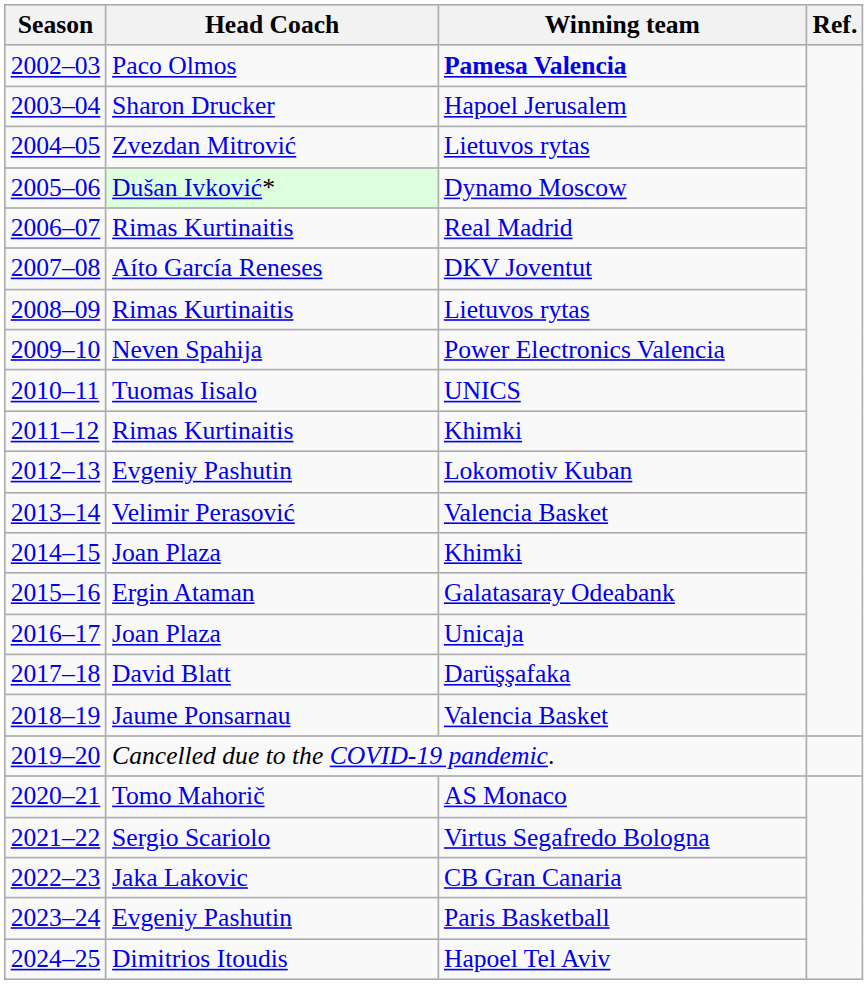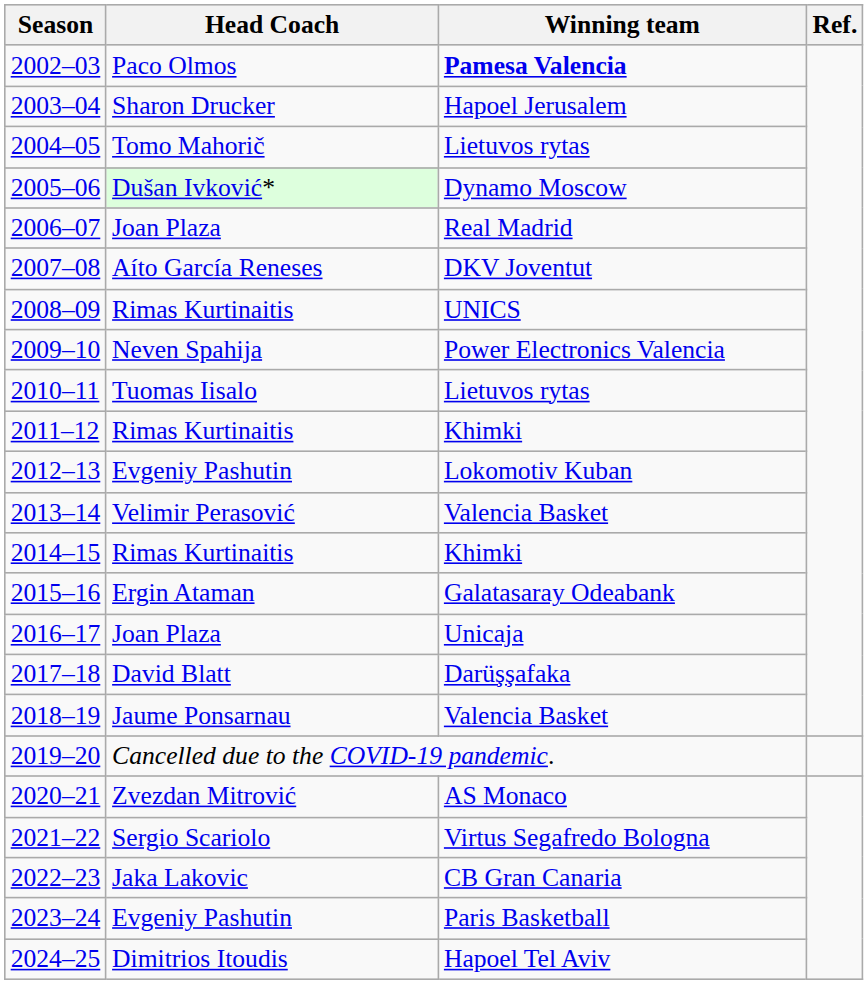2004–05 | Head Coach: Zvezdan Mitrović -> Tomo Mahorič
2006–07 | Head Coach: Rimas Kurtinaitis -> Joan Plaza
2008–09 | Winning team: Lietuvos rytas -> UNICS
2010–11 | Winning team: UNICS -> Lietuvos rytas
2014–15 | Head Coach: Joan Plaza -> Rimas Kurtinaitis
2020–21 | Head Coach: Tomo Mahorič -> Zvezdan Mitrović
